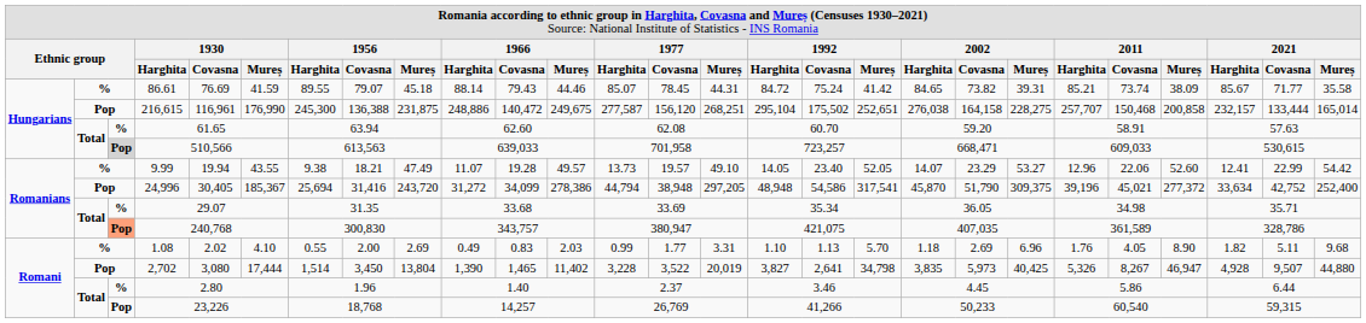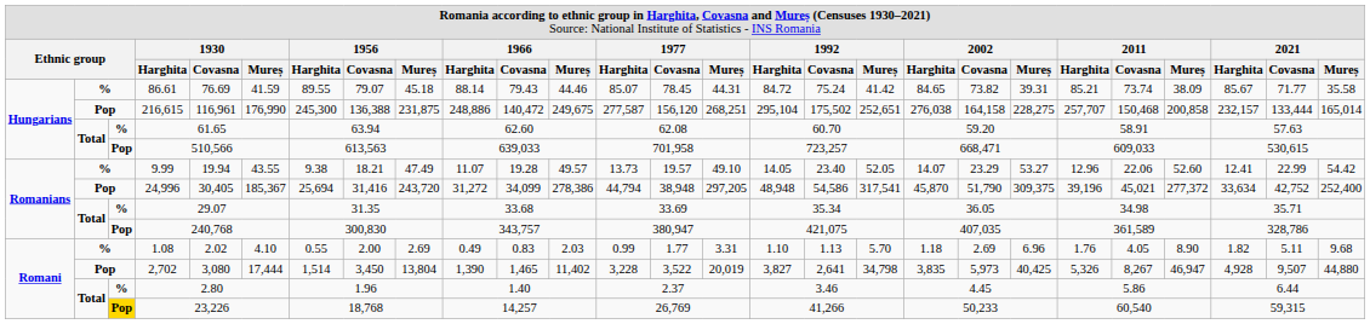510,566 | column 3: lightgrey background -> no background
240,768 | column 3: lightsalmon background -> no background
23,226 | column 3: no background -> gold background
